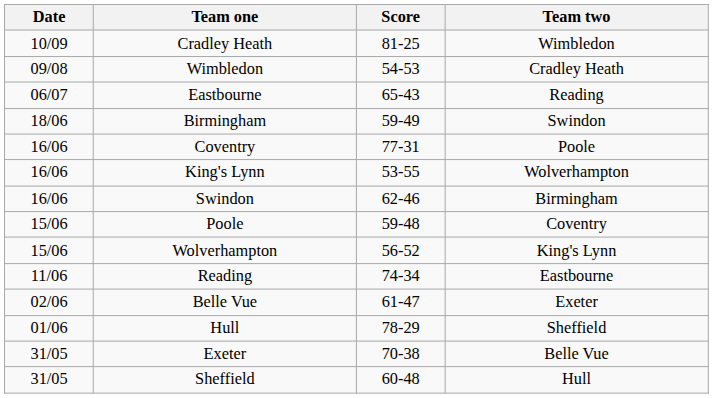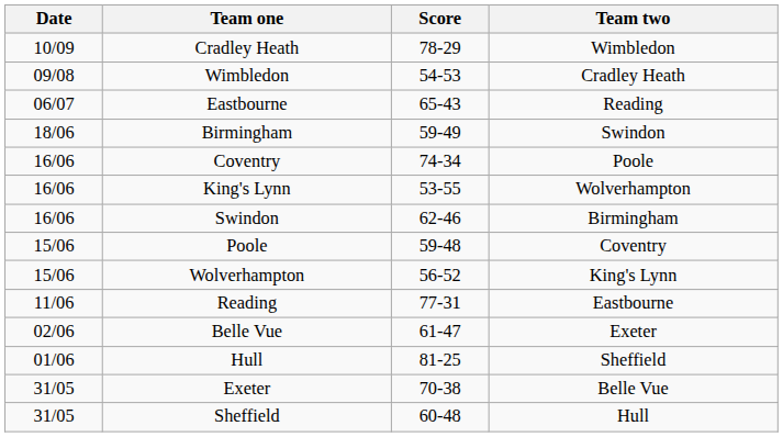row 2 | Score: 81-25 -> 78-29
row 6 | Score: 77-31 -> 74-34
row 11 | Score: 74-34 -> 77-31
row 13 | Score: 78-29 -> 81-25
